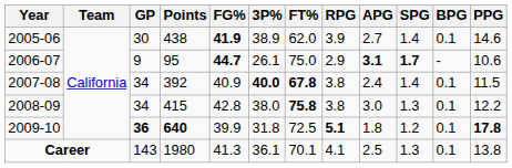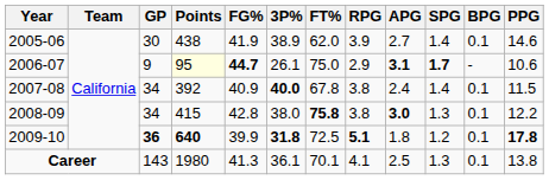2005-06 | FG%: bold -> normal
2006-07 | Points: no background -> lightyellow background
2007-08 | FT%: bold -> normal
2008-09 | APG: normal -> bold
2009-10 | 3P%: normal -> bold
